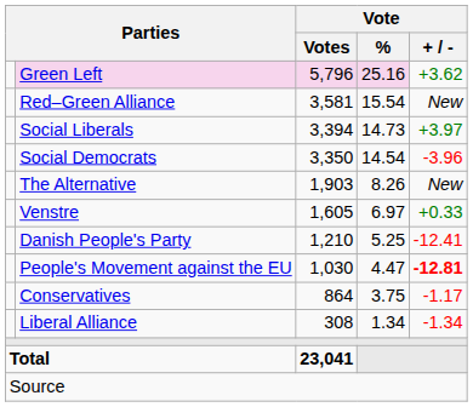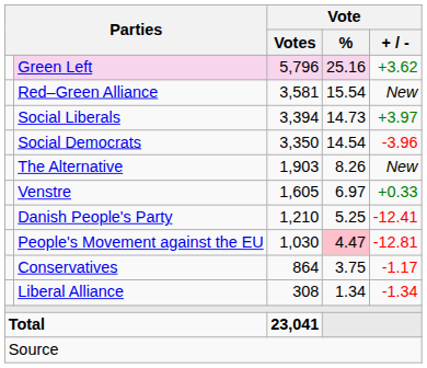People's Movement against the EU | Vote / %: no background -> pink background
People's Movement against the EU | Vote / + / -: bold -> normal
